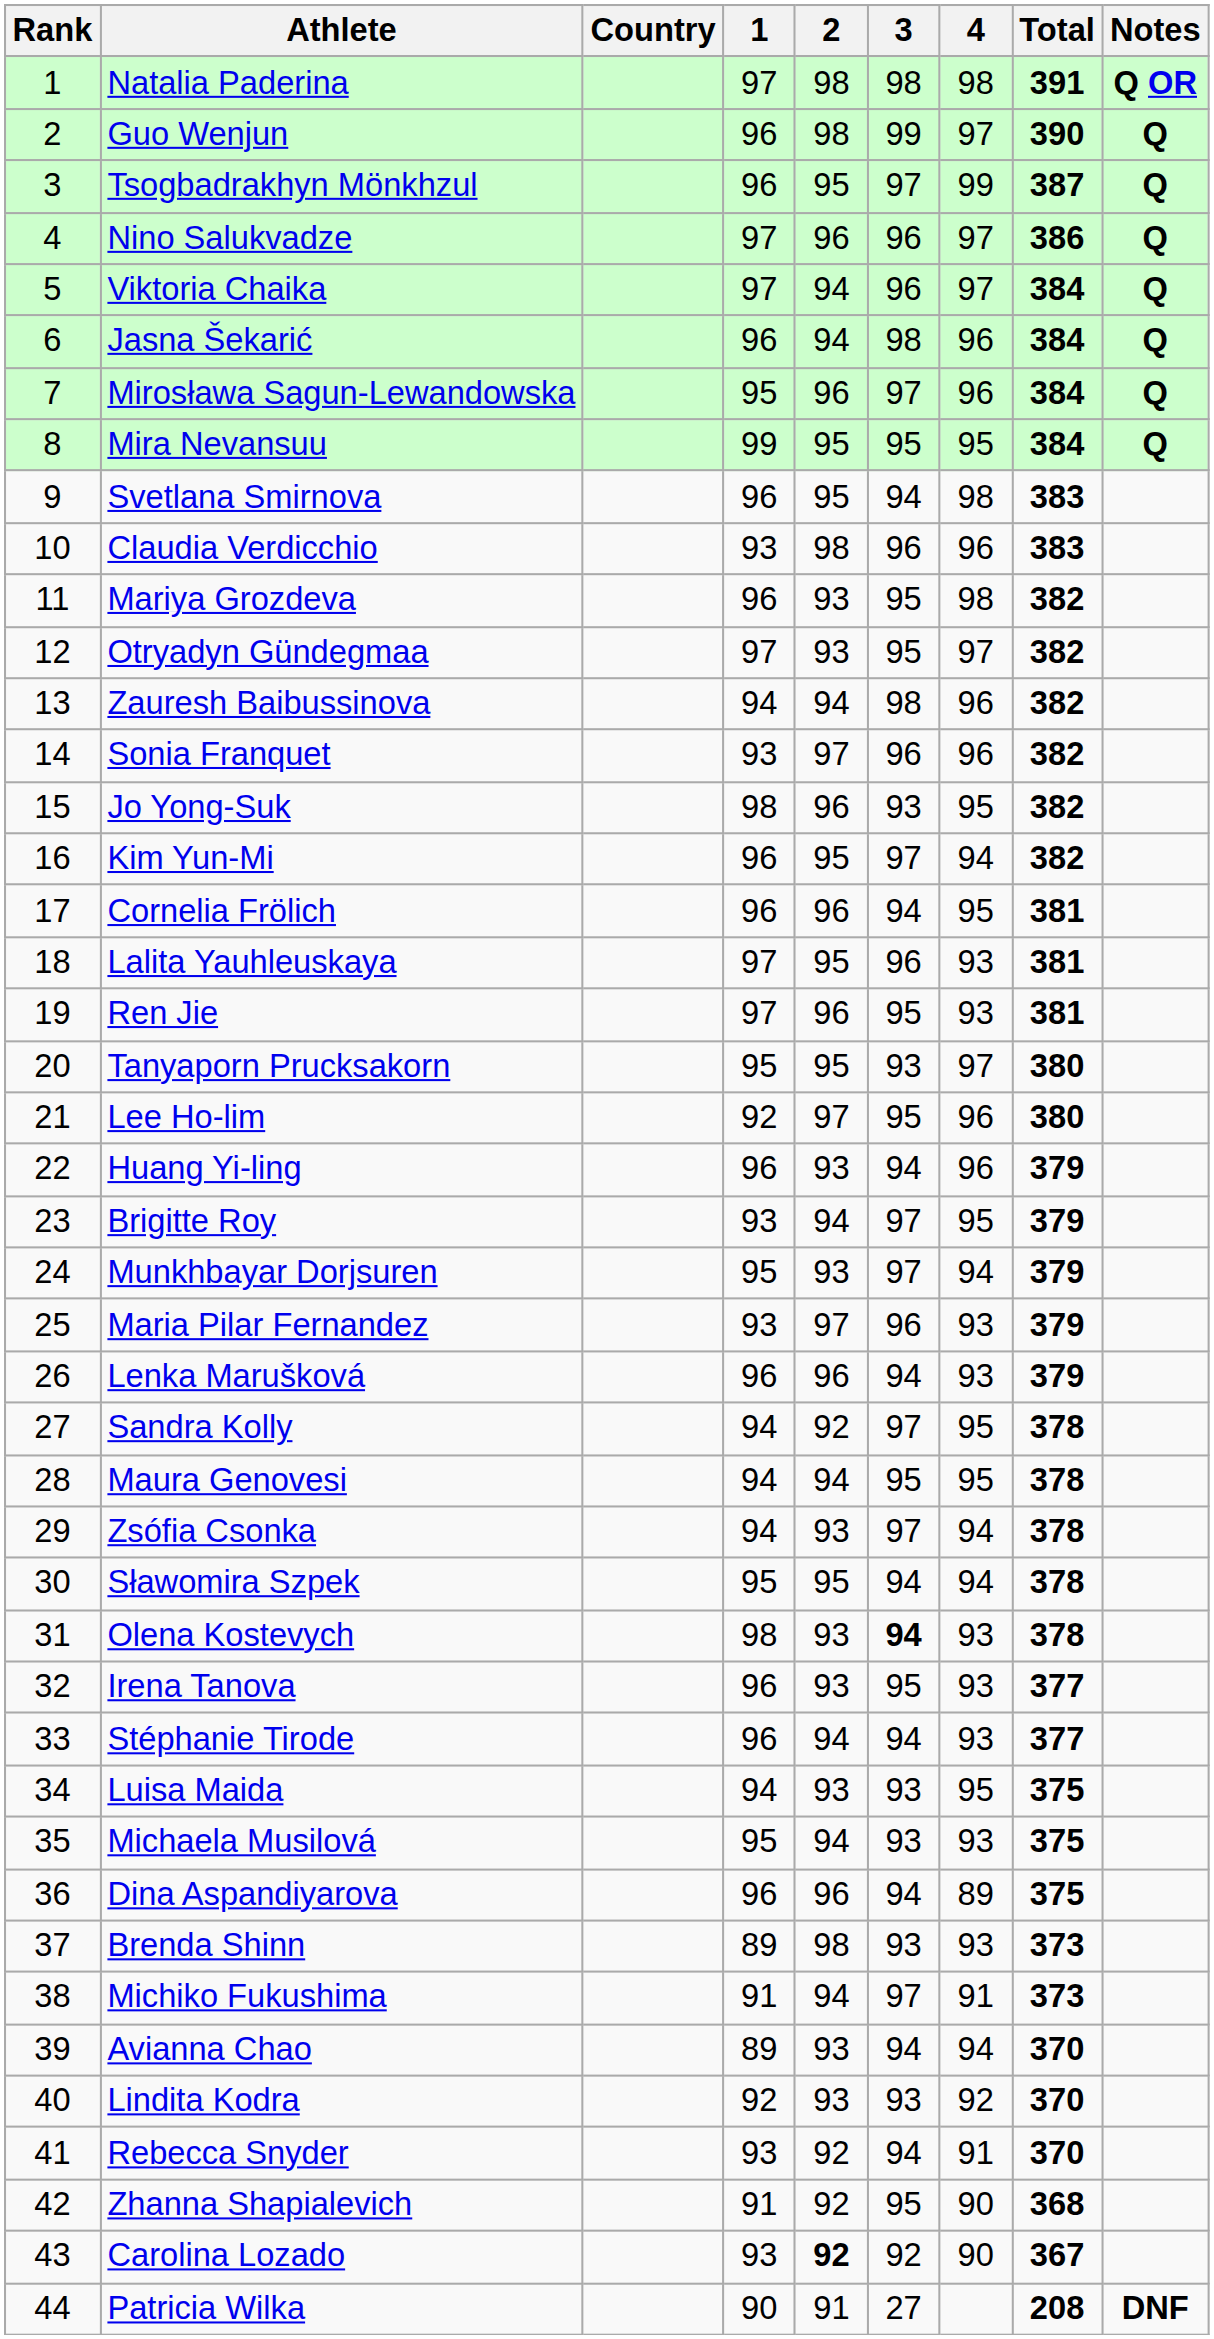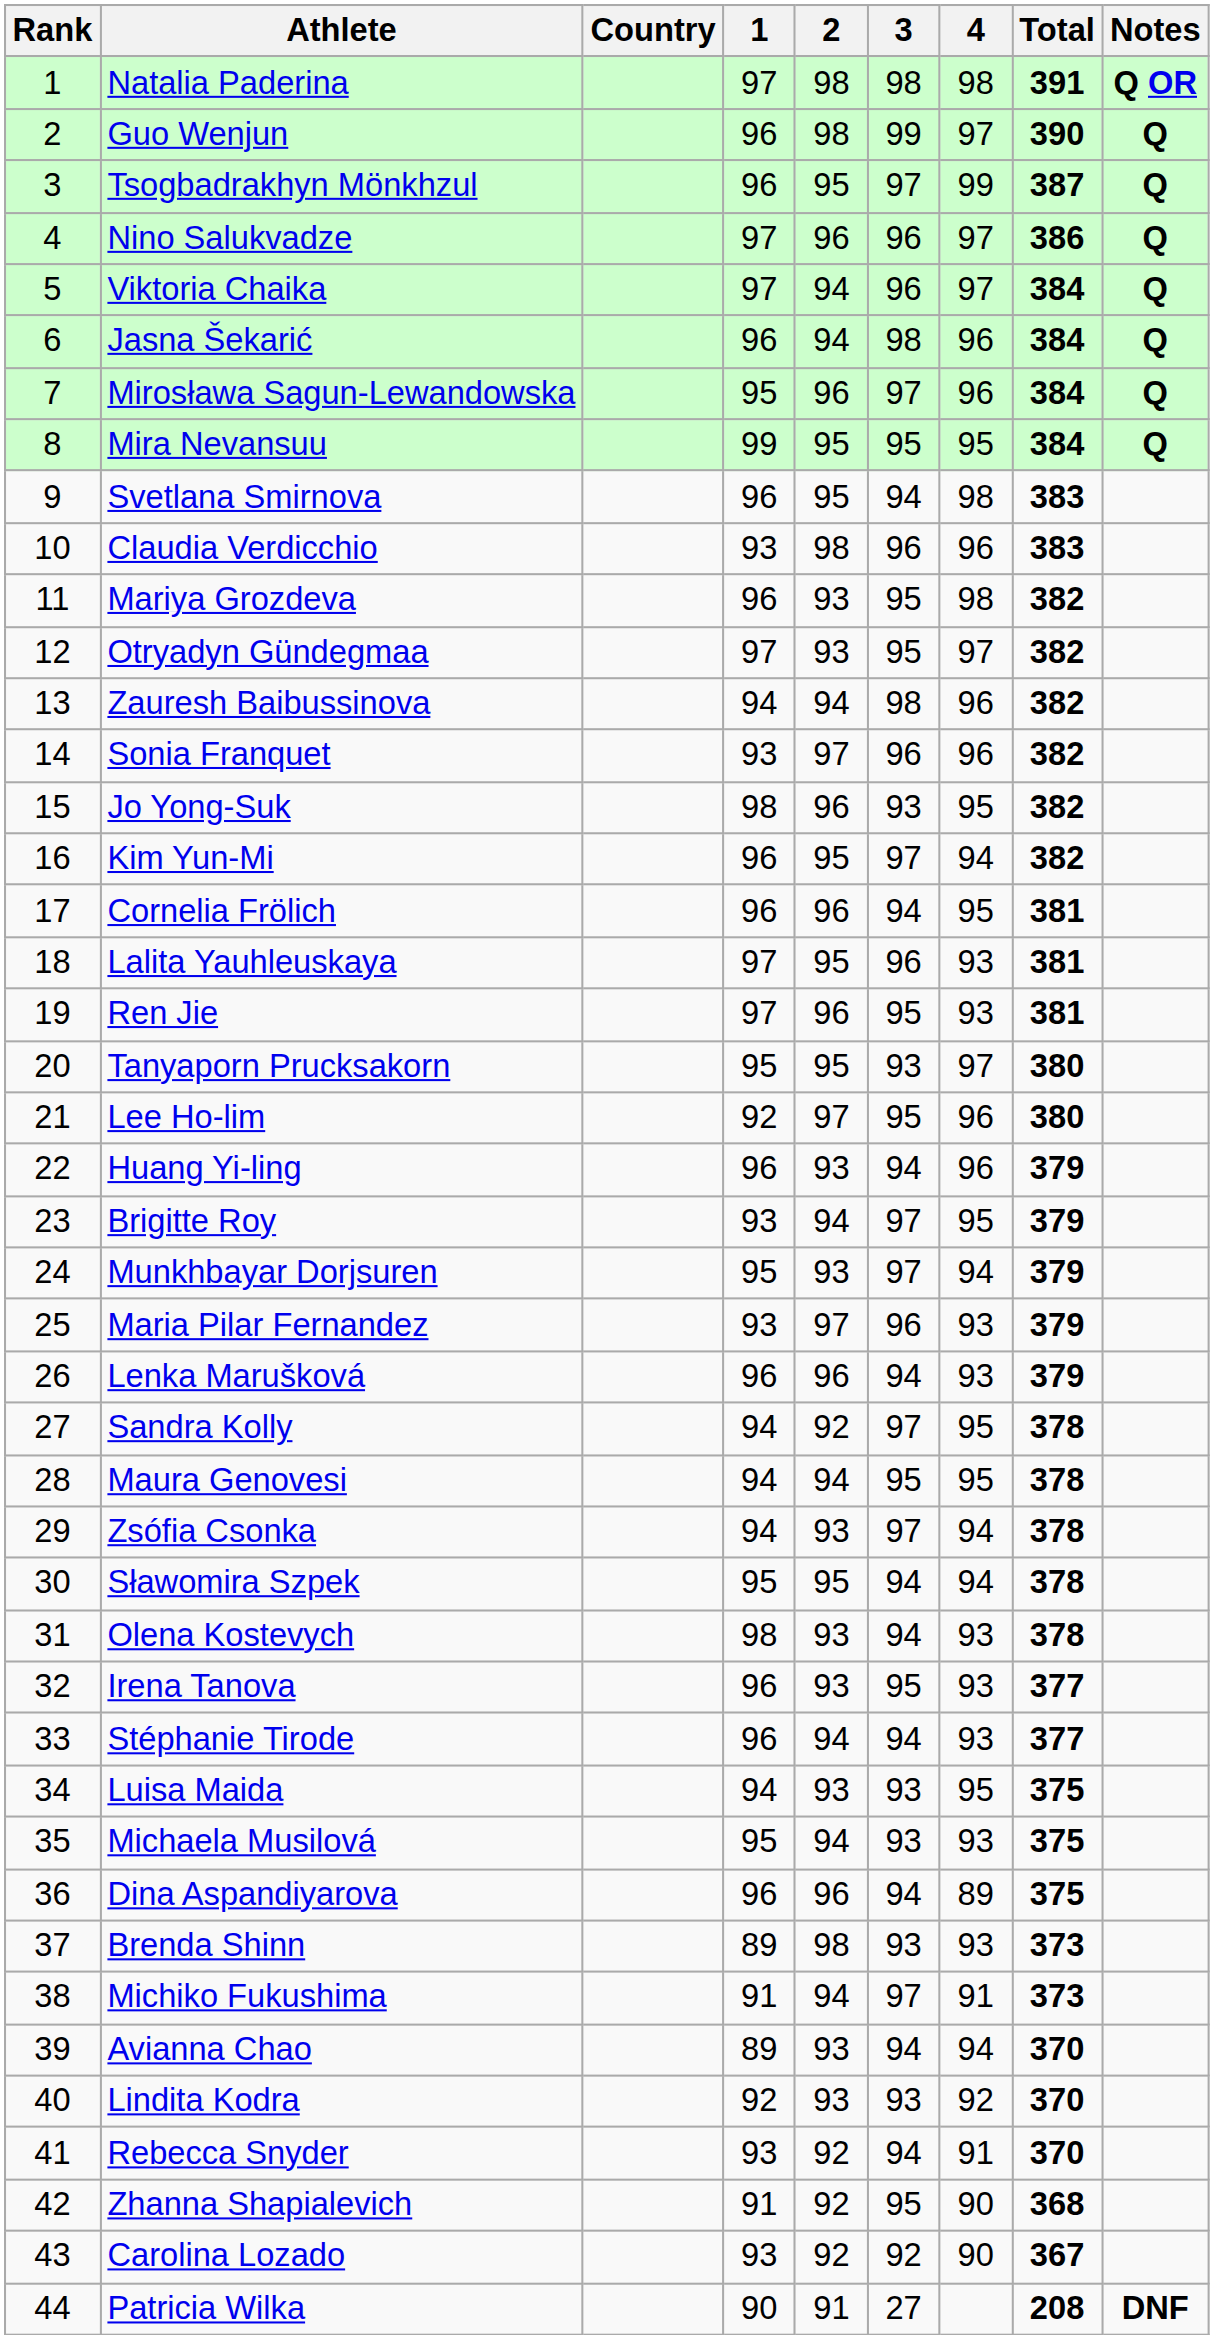Olena Kostevych | 3: bold -> normal
Carolina Lozado | 2: bold -> normal
